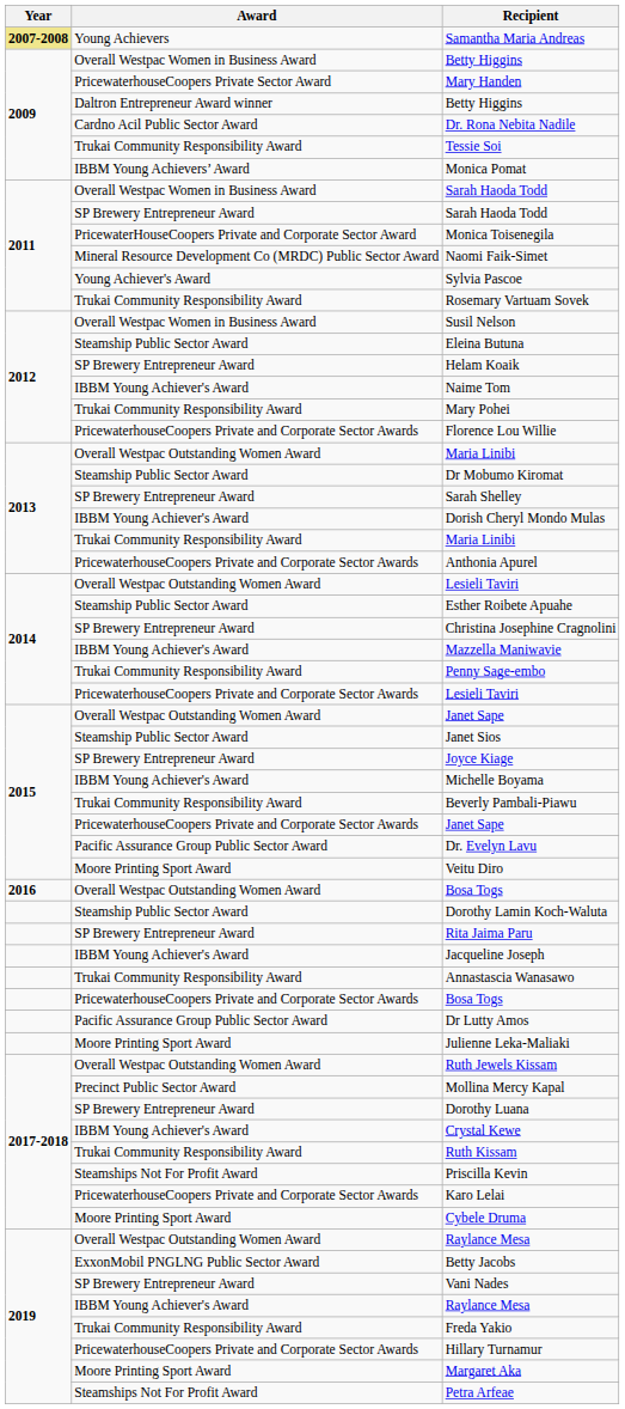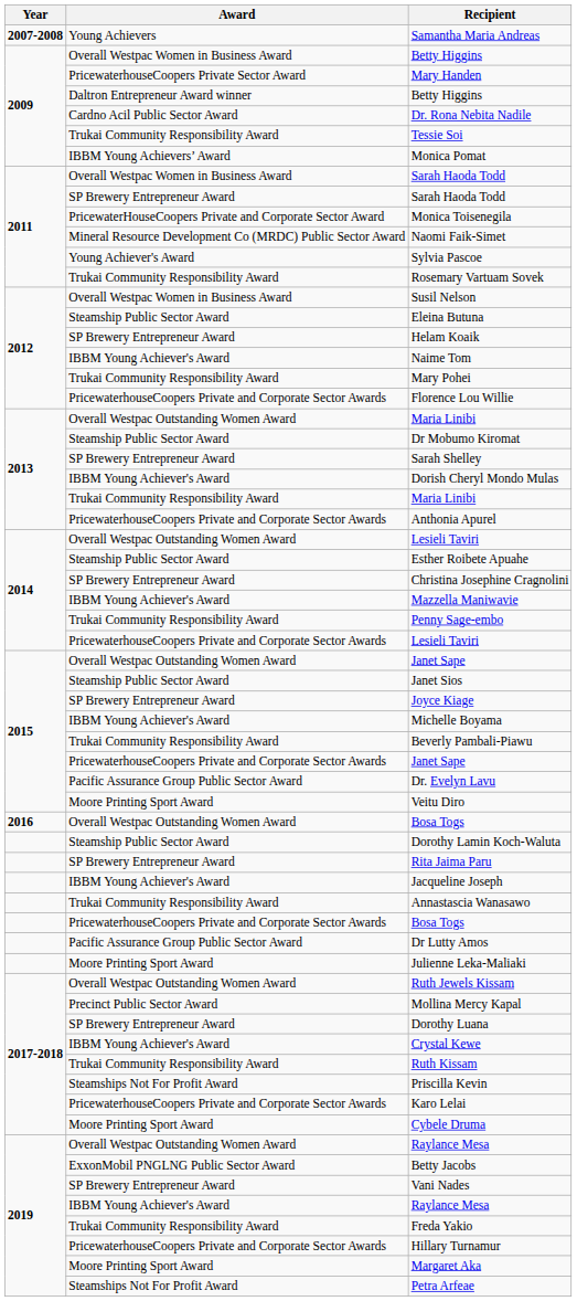Samantha Maria Andreas | Year: khaki background -> no background
